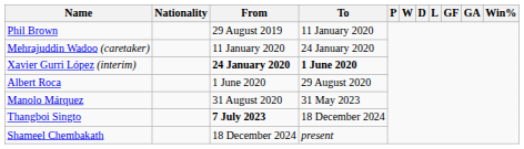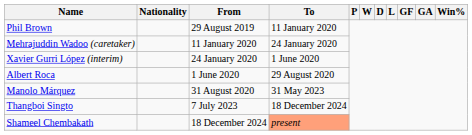Xavier Gurri López (interim) | From: bold -> normal
Xavier Gurri López (interim) | To: bold -> normal
Thangboi Singto | From: bold -> normal
Shameel Chembakath | To: no background -> lightsalmon background
